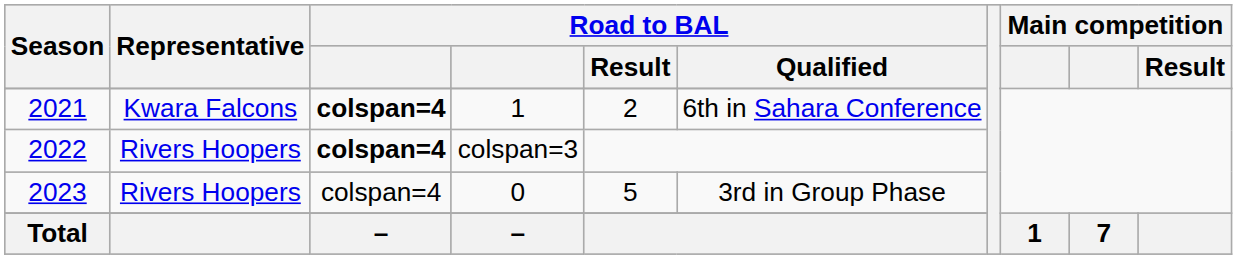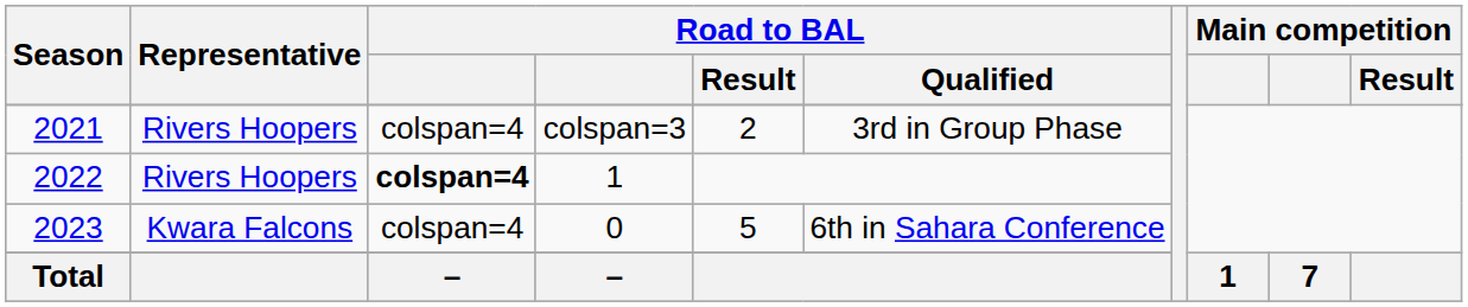2021 | Representative: Kwara Falcons -> Rivers Hoopers
2021 | column 3: bold -> normal
2021 | column 4: 1 -> colspan=3
2021 | Road to BAL / Qualified: 6th in Sahara Conference -> 3rd in Group Phase
2022 | column 4: colspan=3 -> 1
2023 | Representative: Rivers Hoopers -> Kwara Falcons
2023 | Road to BAL / Qualified: 3rd in Group Phase -> 6th in Sahara Conference
